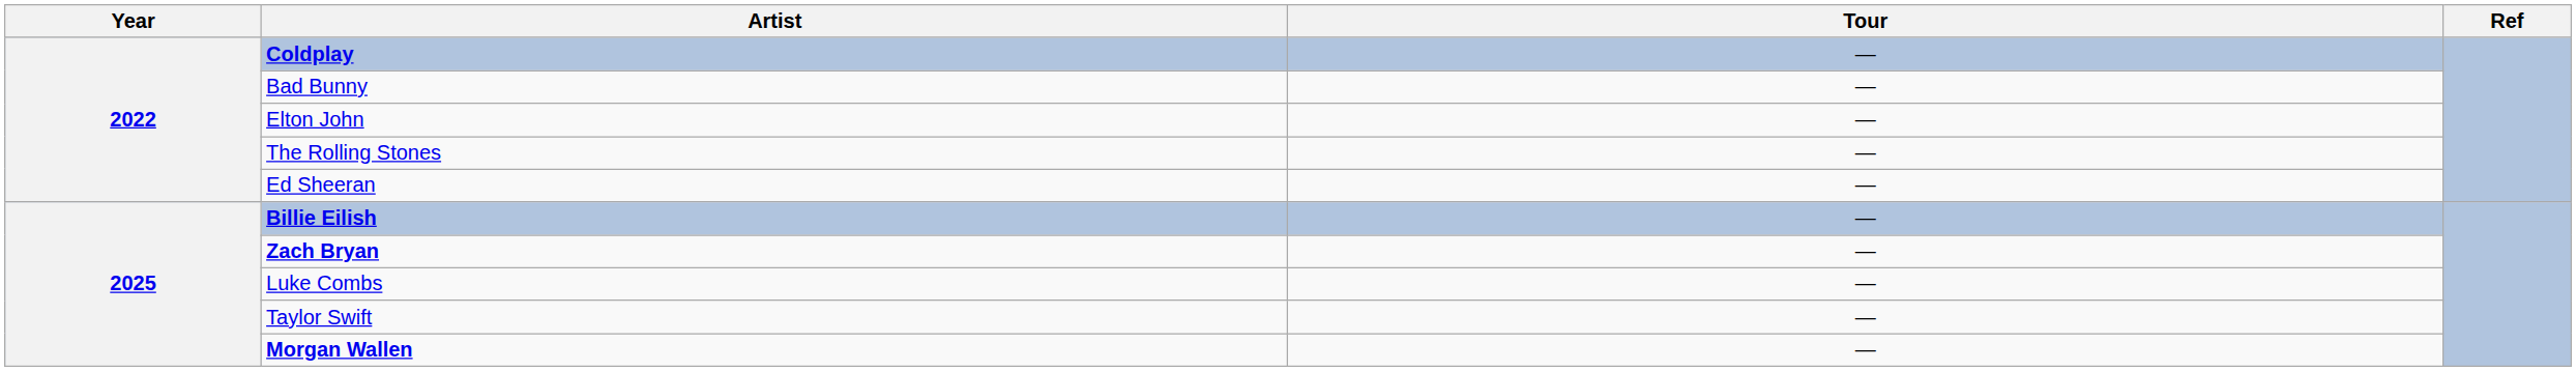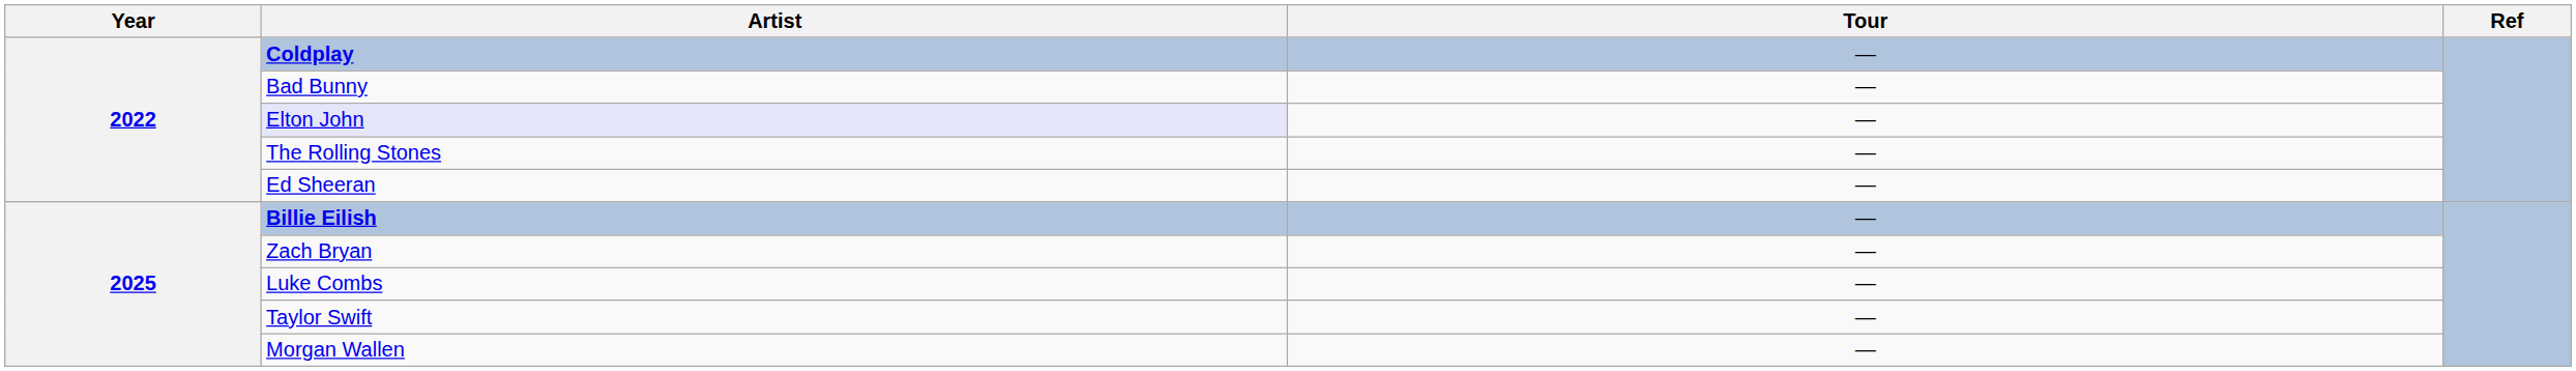Elton John | Artist: no background -> lavender background
Zach Bryan | Artist: bold -> normal
Morgan Wallen | Artist: bold -> normal
